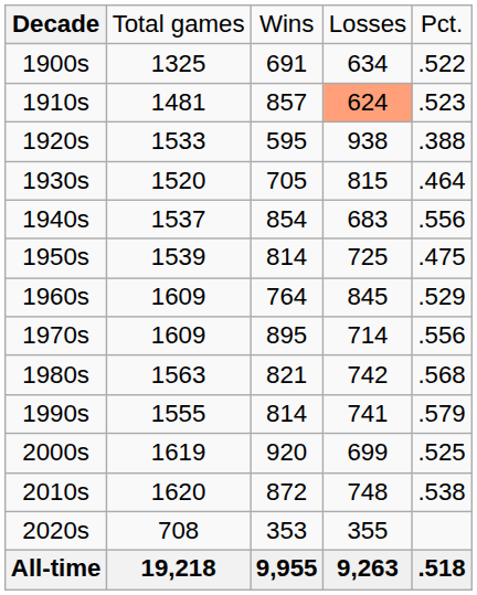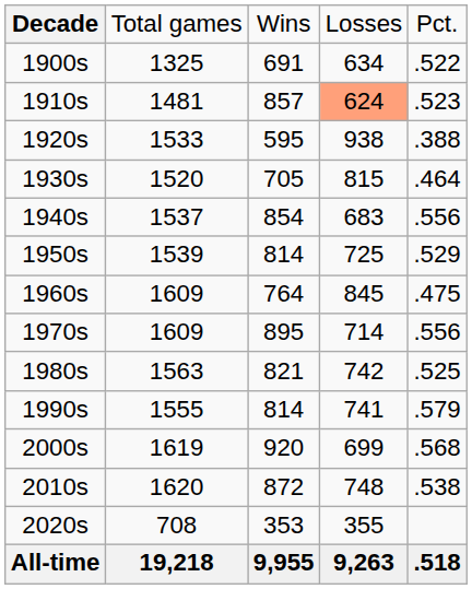1950s | column 5: .475 -> .529
1960s | column 5: .529 -> .475
1980s | column 5: .568 -> .525
2000s | column 5: .525 -> .568
